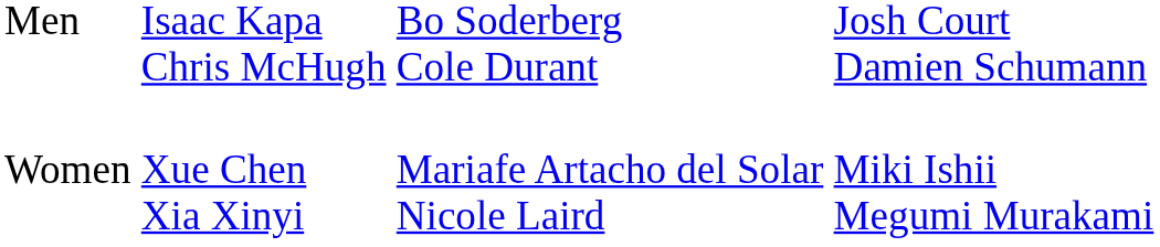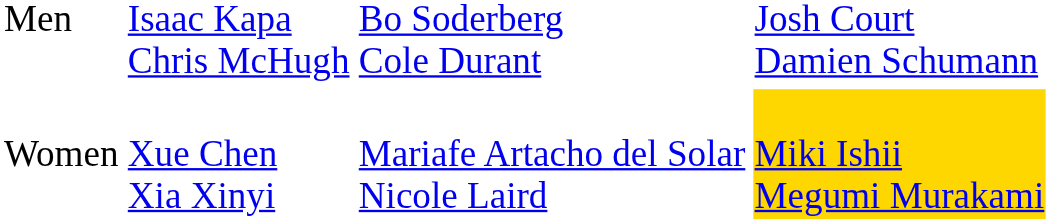Women | column 4: no background -> gold background
